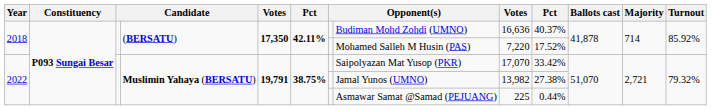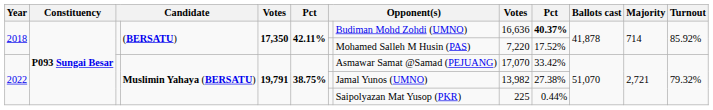row 2 | column 10: normal -> bold
row 4 | column 8: Saipolyazan Mat Yusop (PKR) -> Asmawar Samat @Samad (PEJUANG)
row 6 | column 8: Asmawar Samat @Samad (PEJUANG) -> Saipolyazan Mat Yusop (PKR)
